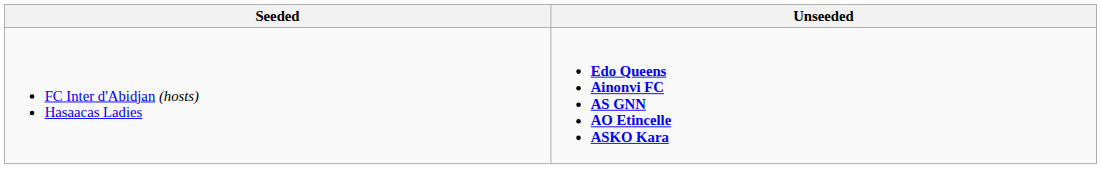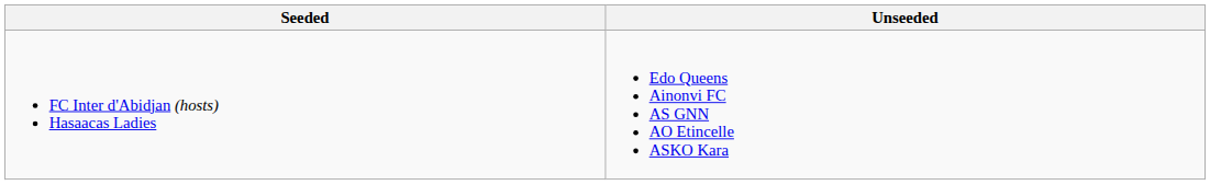FC Inter d'Abidjan (hosts) Hasaacas Ladies | Unseeded: bold -> normal
